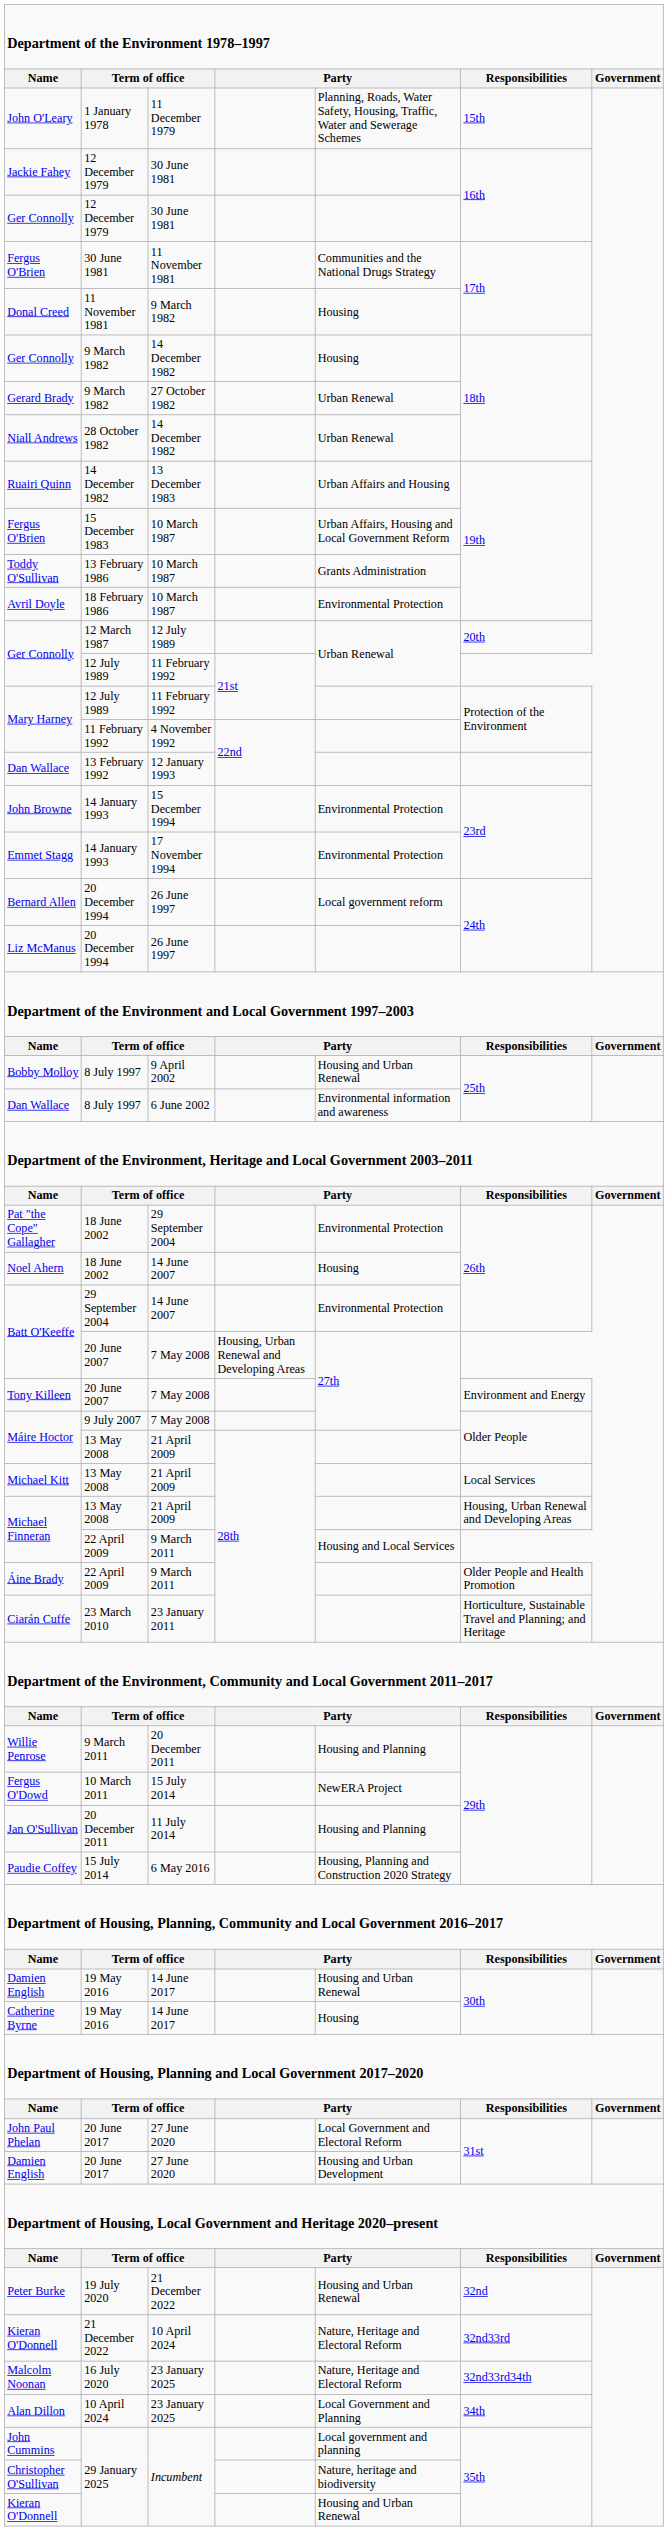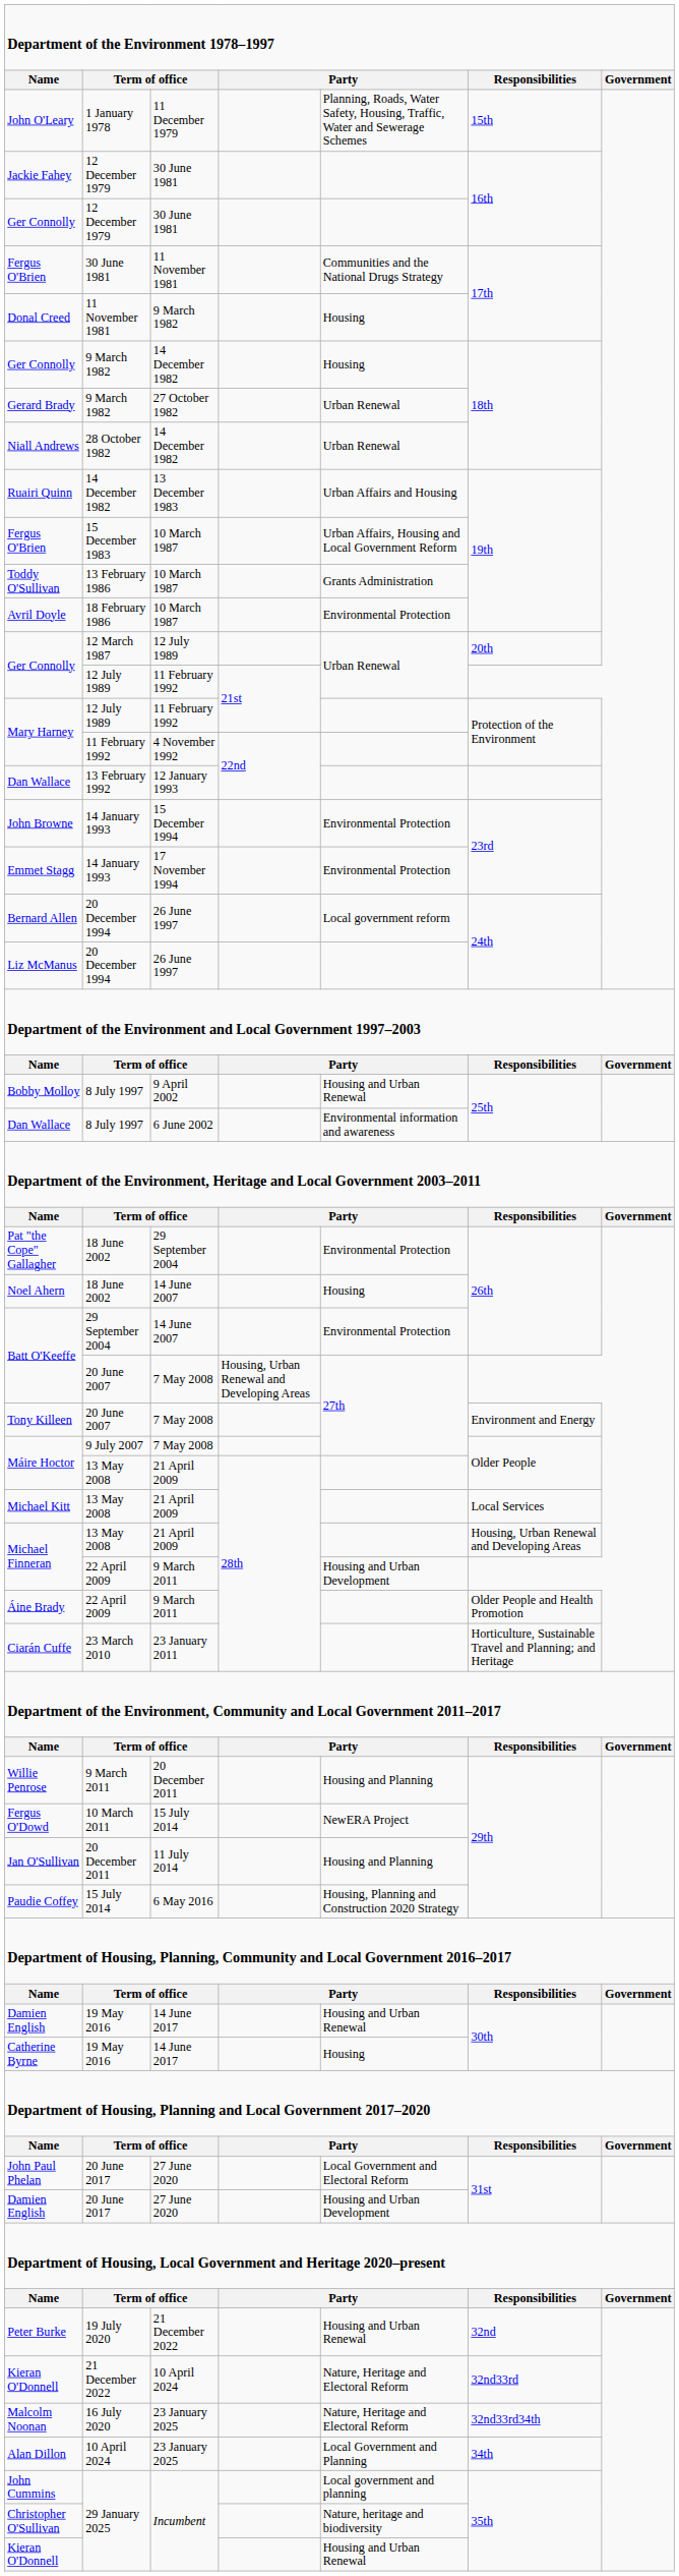Michael Finneran / 22 April 2009 | column 5: Housing and Local Services -> Housing and Urban Development
